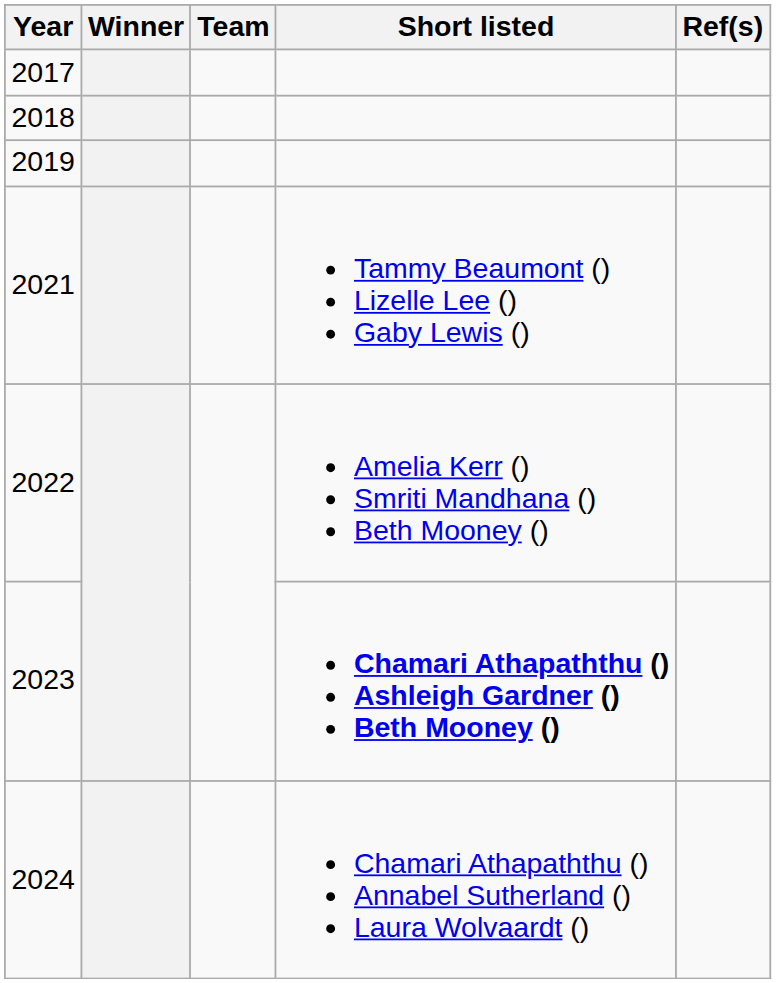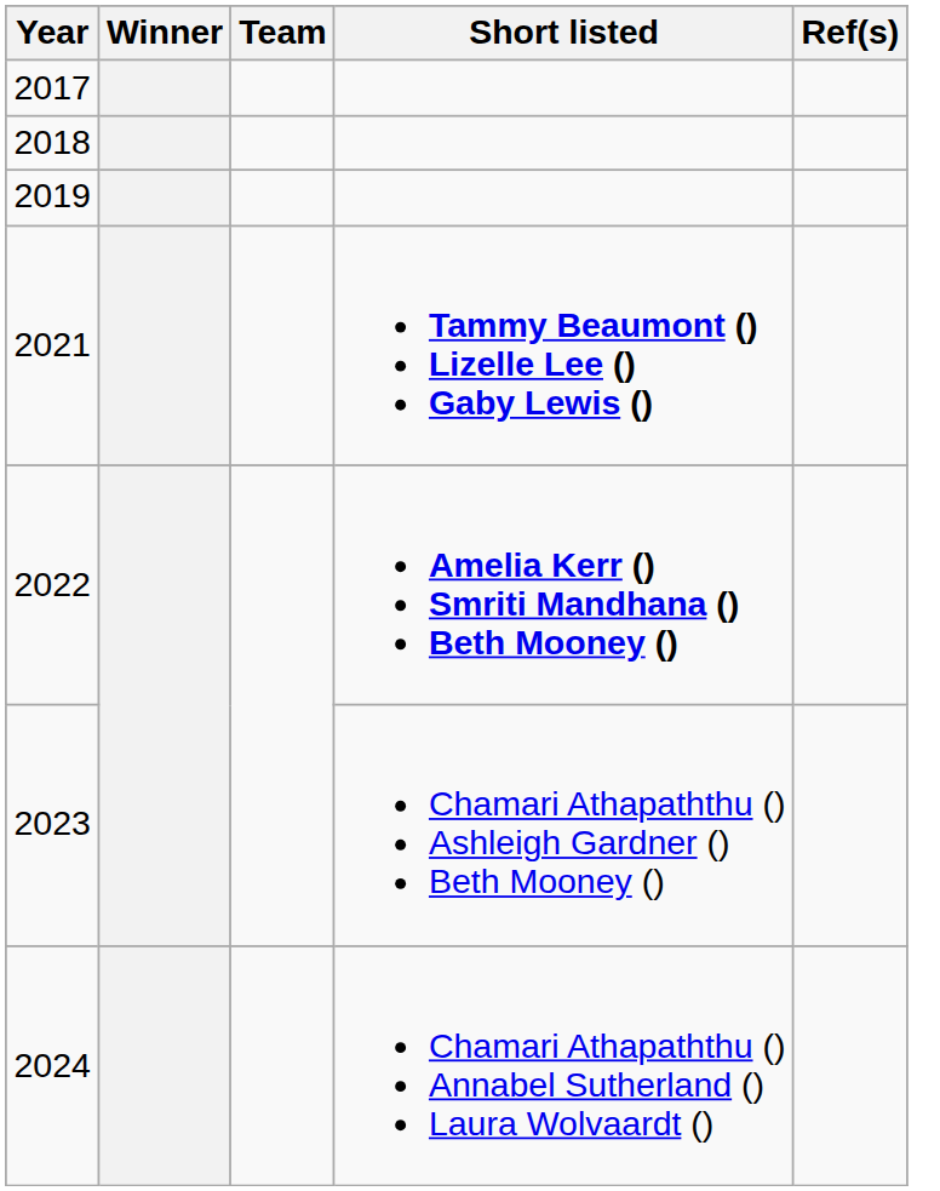2021 | Short listed: normal -> bold
2022 | Short listed: normal -> bold
2023 | Short listed: bold -> normal
